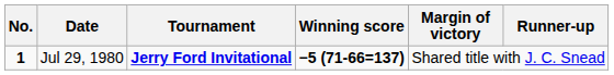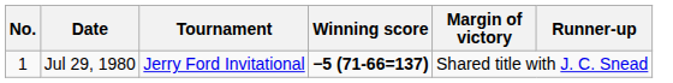Jul 29, 1980 | No.: bold -> normal
Jul 29, 1980 | Tournament: bold -> normal
